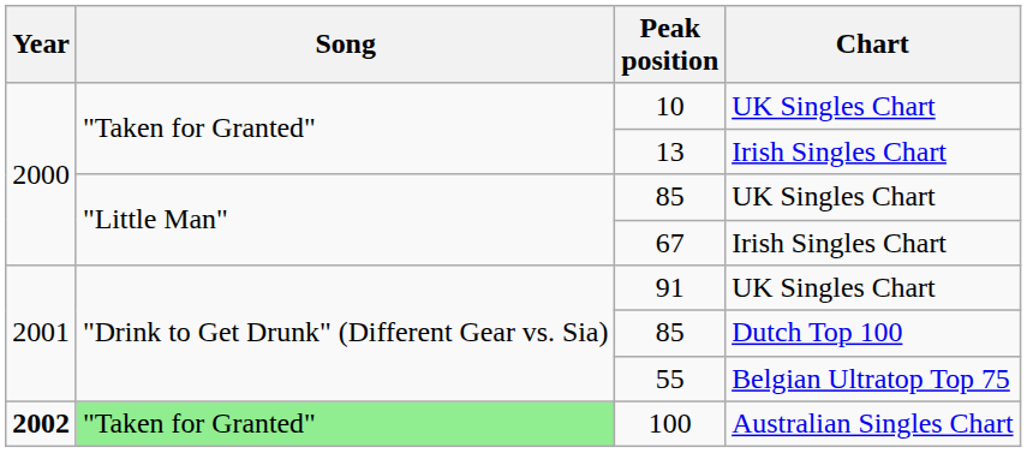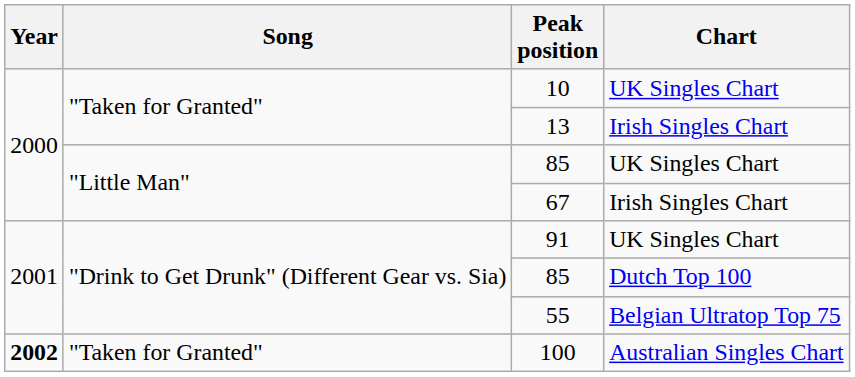100 | Song: lightgreen background -> no background
